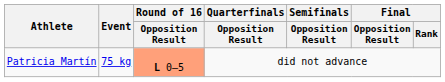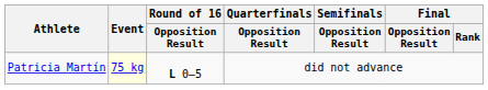Patricia Martín | Event: no background -> lightyellow background
Patricia Martín | Round of 16 / Opposition Result: lightsalmon background -> no background
